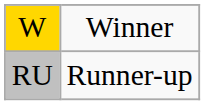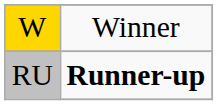RU | column 2: normal -> bold
